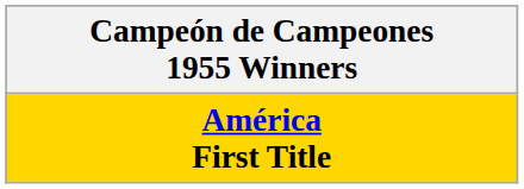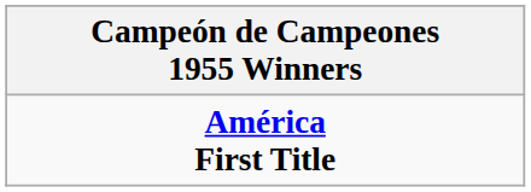row 2 | column 1: gold background -> no background
